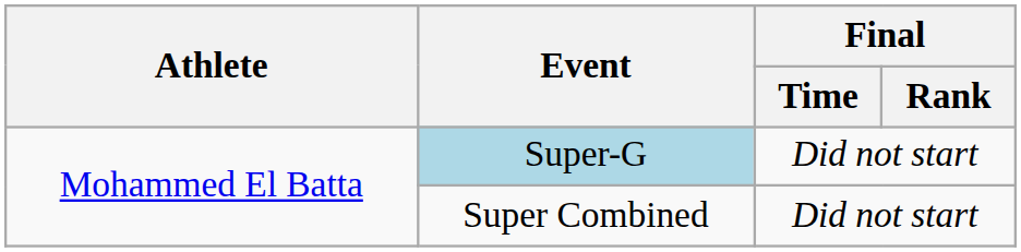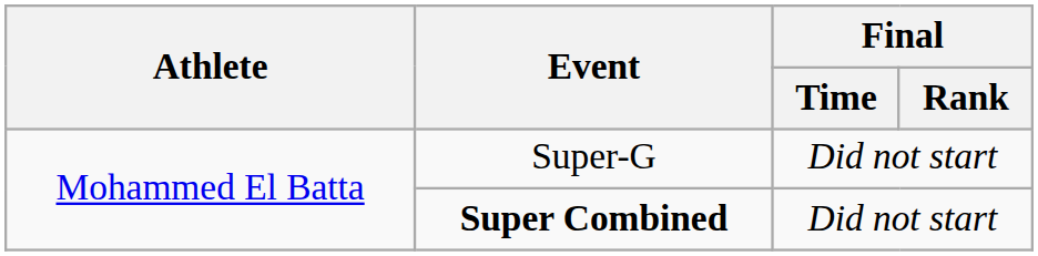Super-G | Event: lightblue background -> no background
Super Combined | Event: normal -> bold
